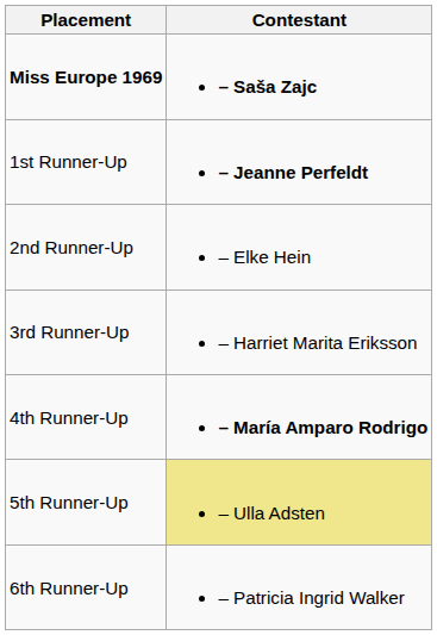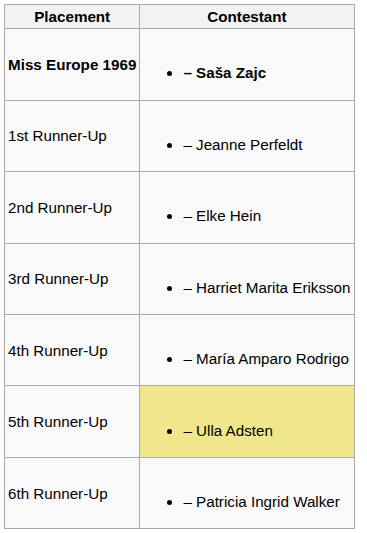1st Runner-Up | Contestant: bold -> normal
4th Runner-Up | Contestant: bold -> normal
